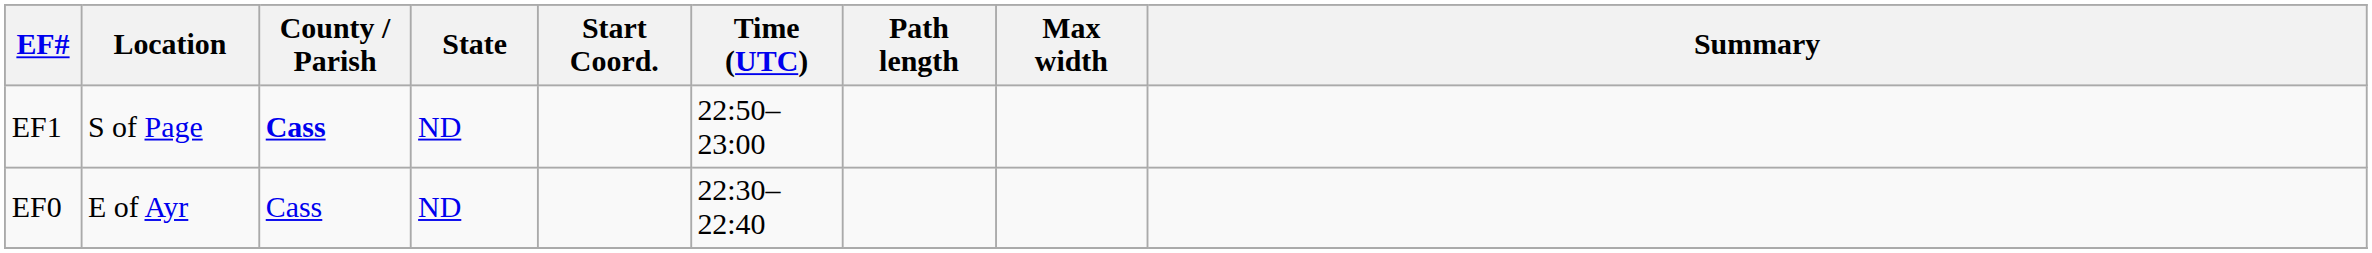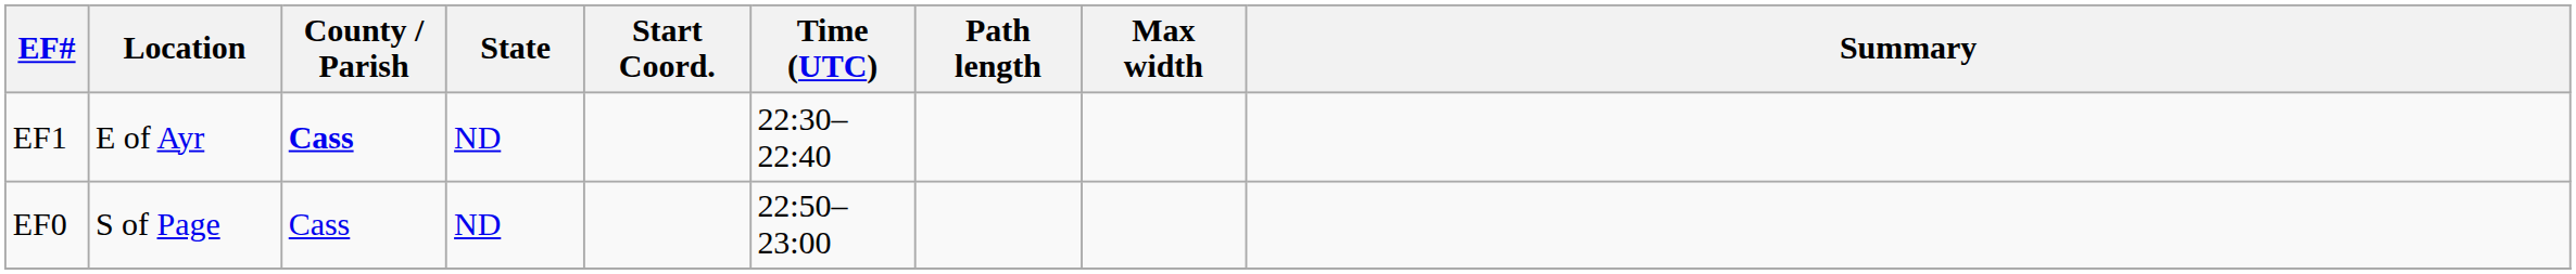EF1 | Location: S of Page -> E of Ayr
EF1 | Time (UTC): 22:50–23:00 -> 22:30–22:40
EF0 | Location: E of Ayr -> S of Page
EF0 | Time (UTC): 22:30–22:40 -> 22:50–23:00
